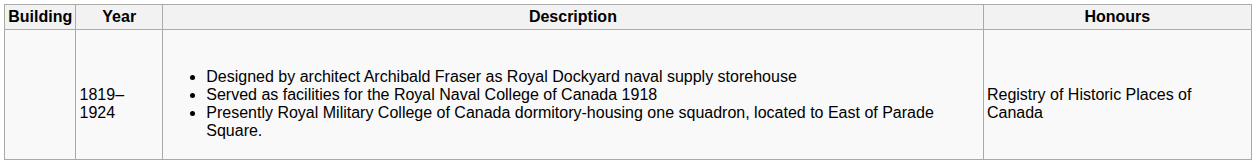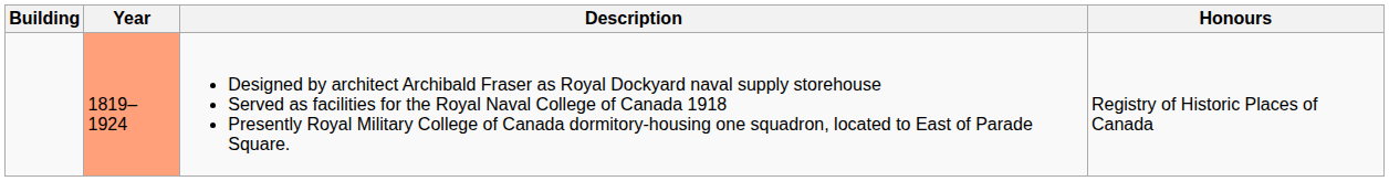row 2 | Year: no background -> lightsalmon background
